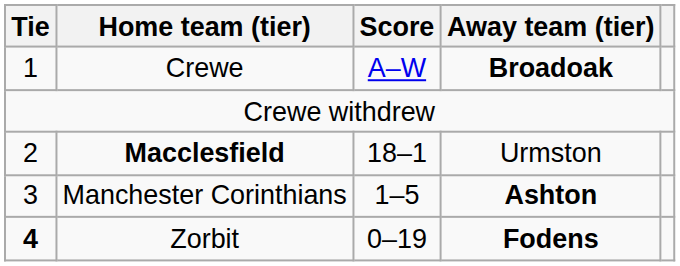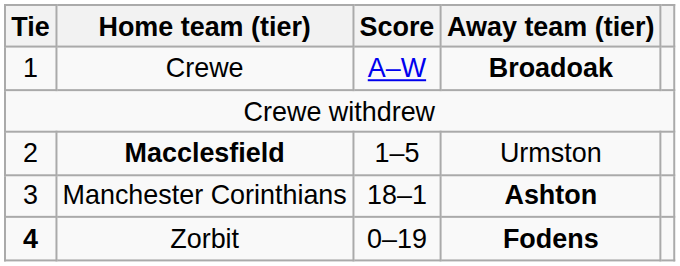Macclesfield | Score: 18–1 -> 1–5
Manchester Corinthians | Score: 1–5 -> 18–1
